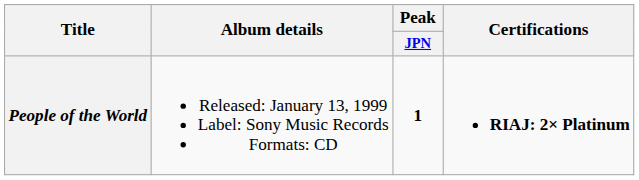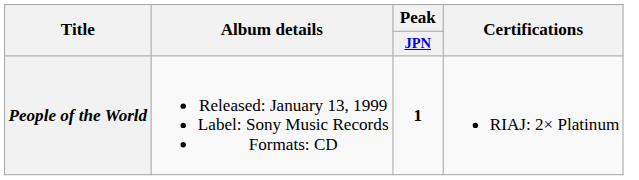People of the World | Certifications: bold -> normal
